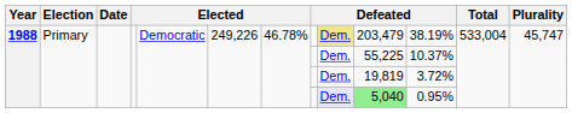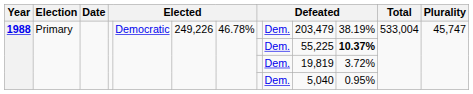row 2 | column 9: khaki background -> no background
row 3 | column 11: normal -> bold
row 5 | column 9: lavender background -> no background
row 5 | column 10: lightgreen background -> no background
